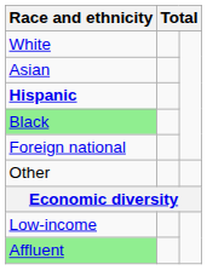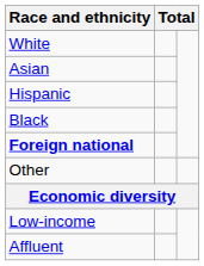Hispanic | Race and ethnicity: bold -> normal
Black | Race and ethnicity: lightgreen background -> no background
Foreign national | Race and ethnicity: normal -> bold
Affluent | Race and ethnicity: lightgreen background -> no background
